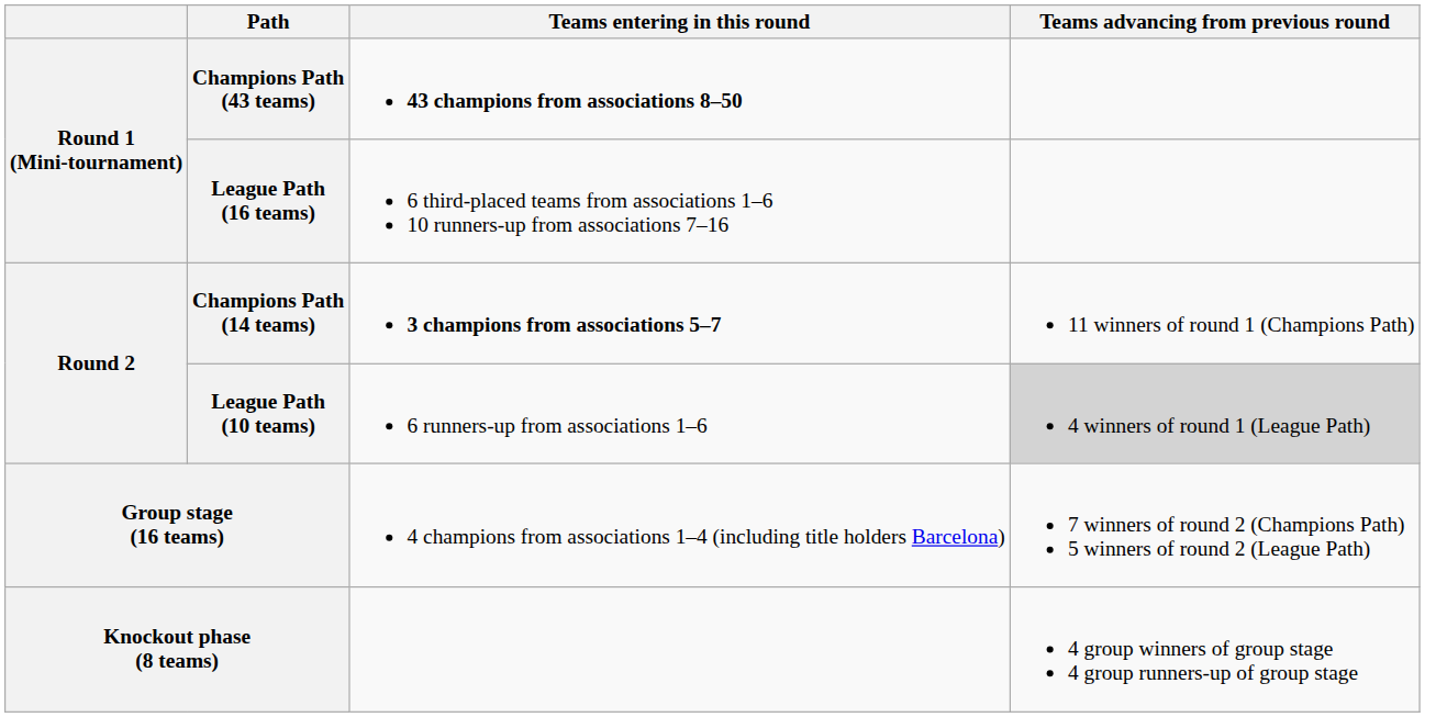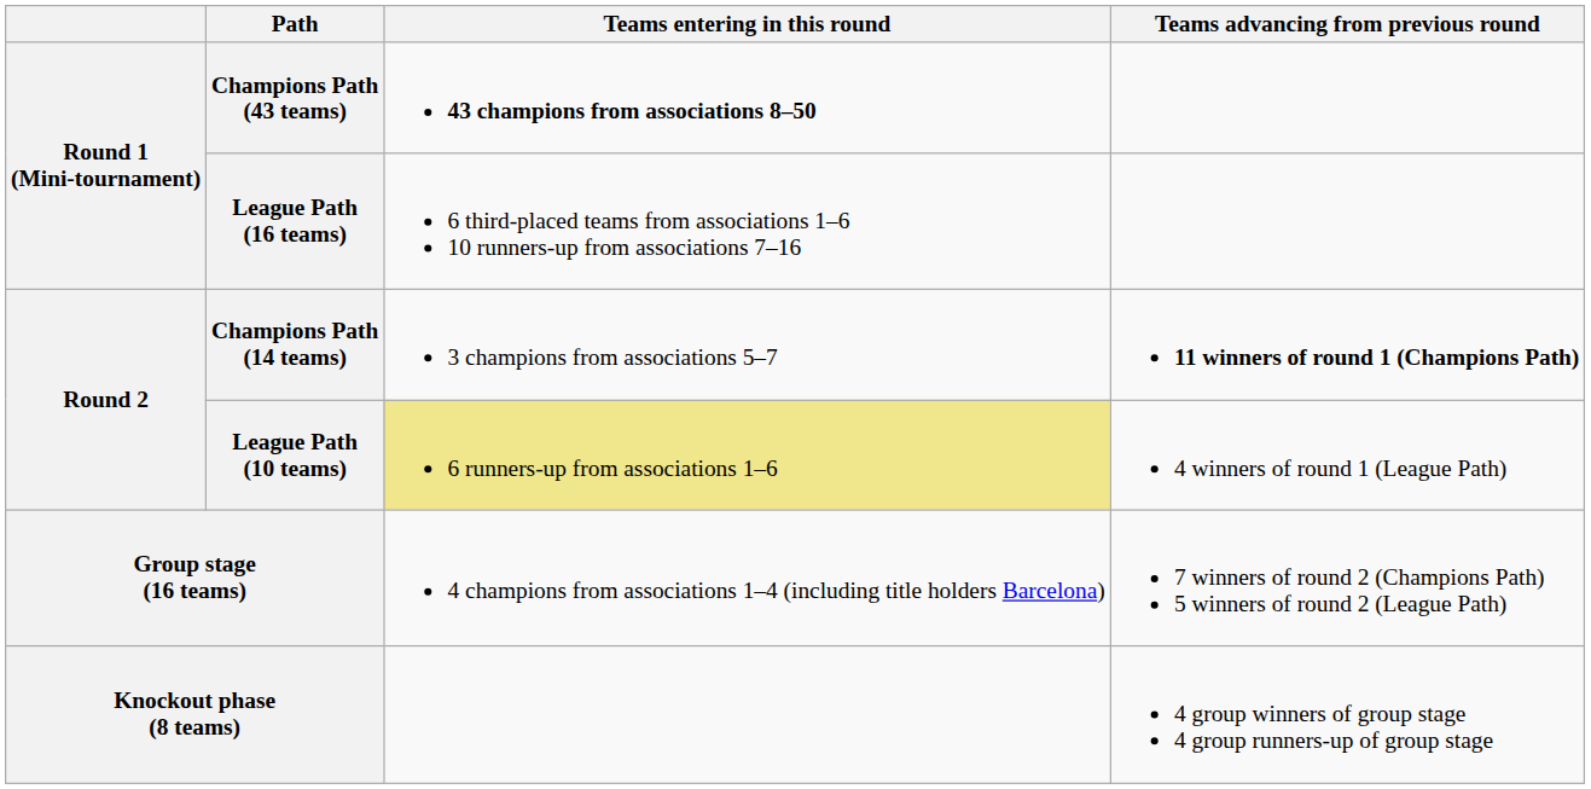Champions Path (14 teams) | Teams entering in this round: bold -> normal
Champions Path (14 teams) | Teams advancing from previous round: normal -> bold
League Path (10 teams) | Teams entering in this round: no background -> khaki background
League Path (10 teams) | Teams advancing from previous round: lightgrey background -> no background
